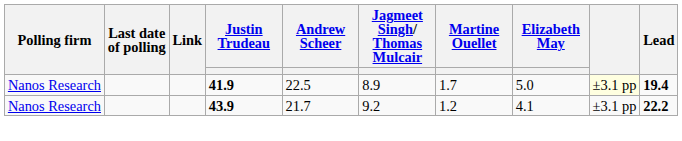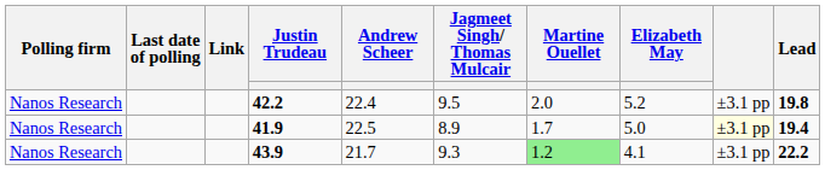+ row: Nanos Research | 42.2 | 22.4 | 9.5 | 2.0 | 5.2 | ±3.1 pp | 19.8
43.9 | Jagmeet Singh/ Thomas Mulcair: 9.2 -> 9.3
43.9 | Martine Ouellet: no background -> lightgreen background
